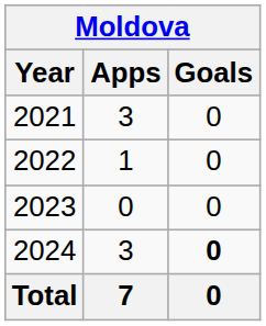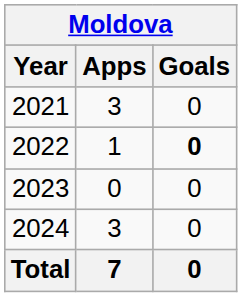2022 | Goals: normal -> bold
2024 | Goals: bold -> normal
